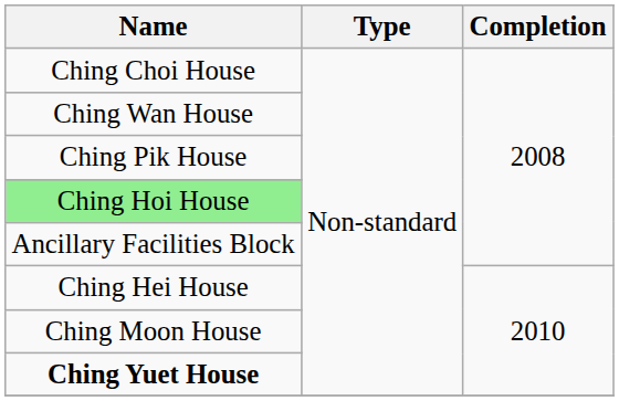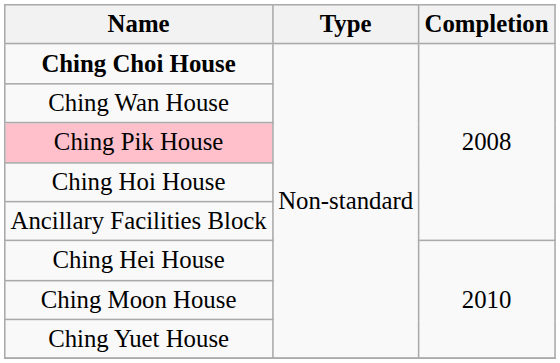Ching Choi House | Name: normal -> bold
Ching Pik House | Name: no background -> pink background
Ching Hoi House | Name: lightgreen background -> no background
Ching Yuet House | Name: bold -> normal
